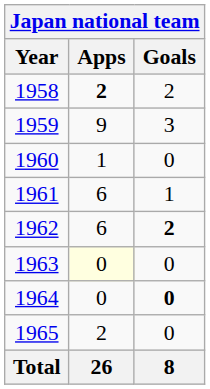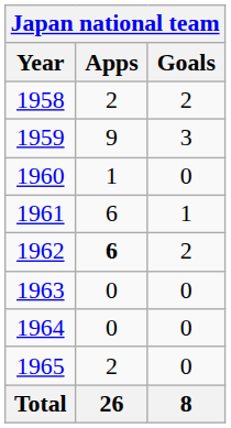1958 | Apps: bold -> normal
1962 | Apps: normal -> bold
1962 | Goals: bold -> normal
1963 | Apps: lightyellow background -> no background
1964 | Goals: bold -> normal
